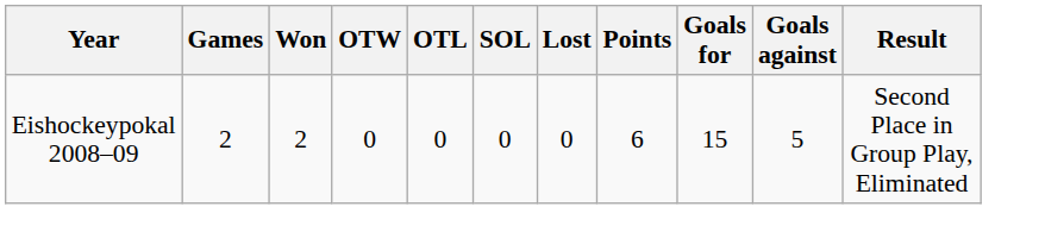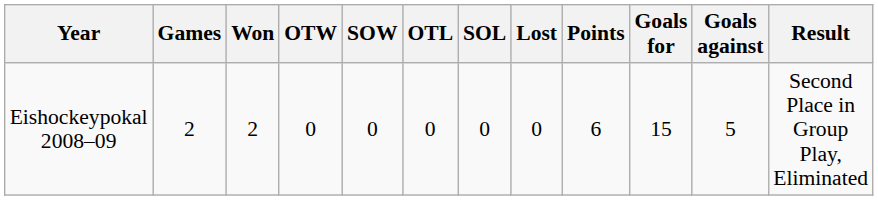+ column: SOW | 0
